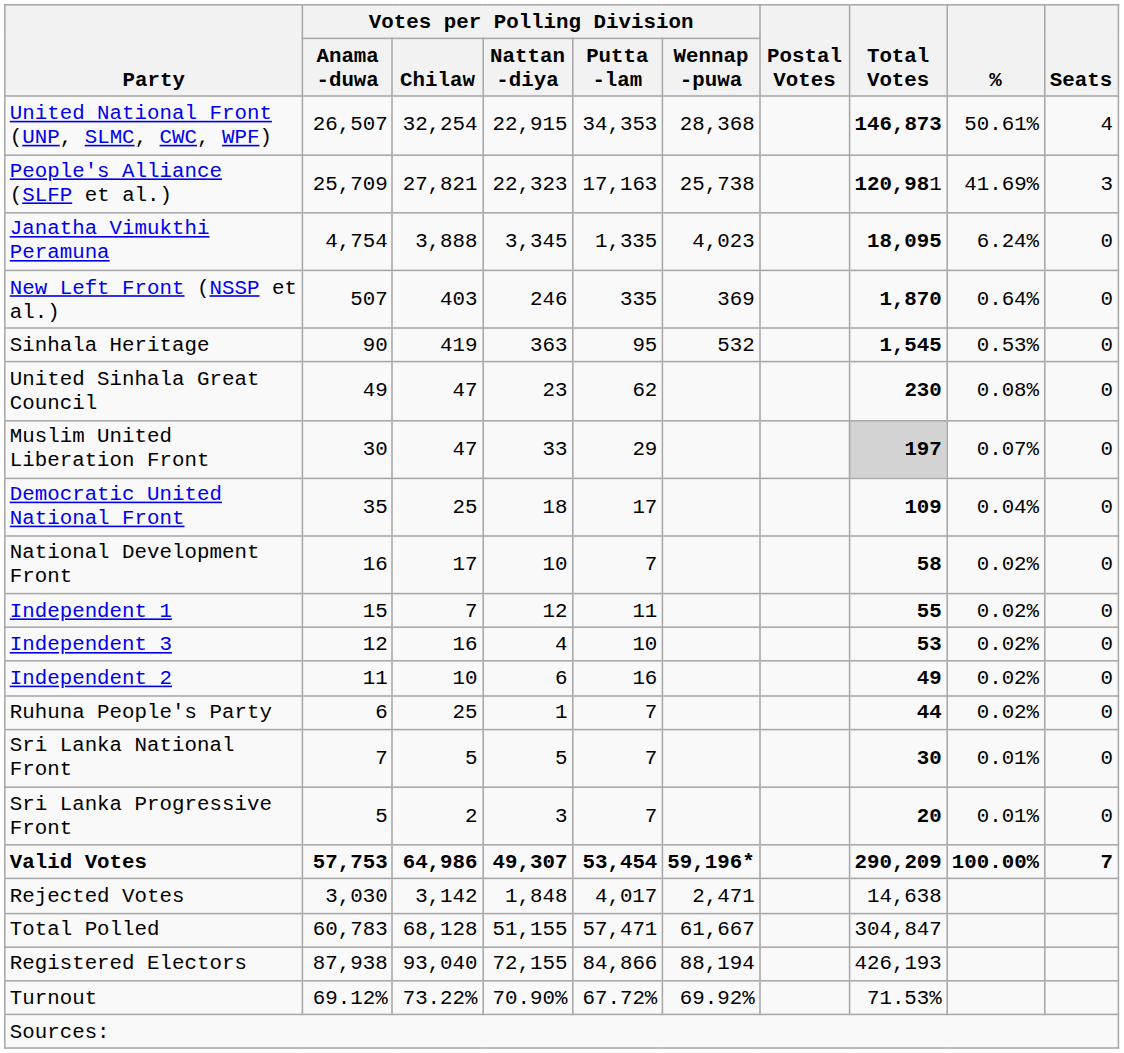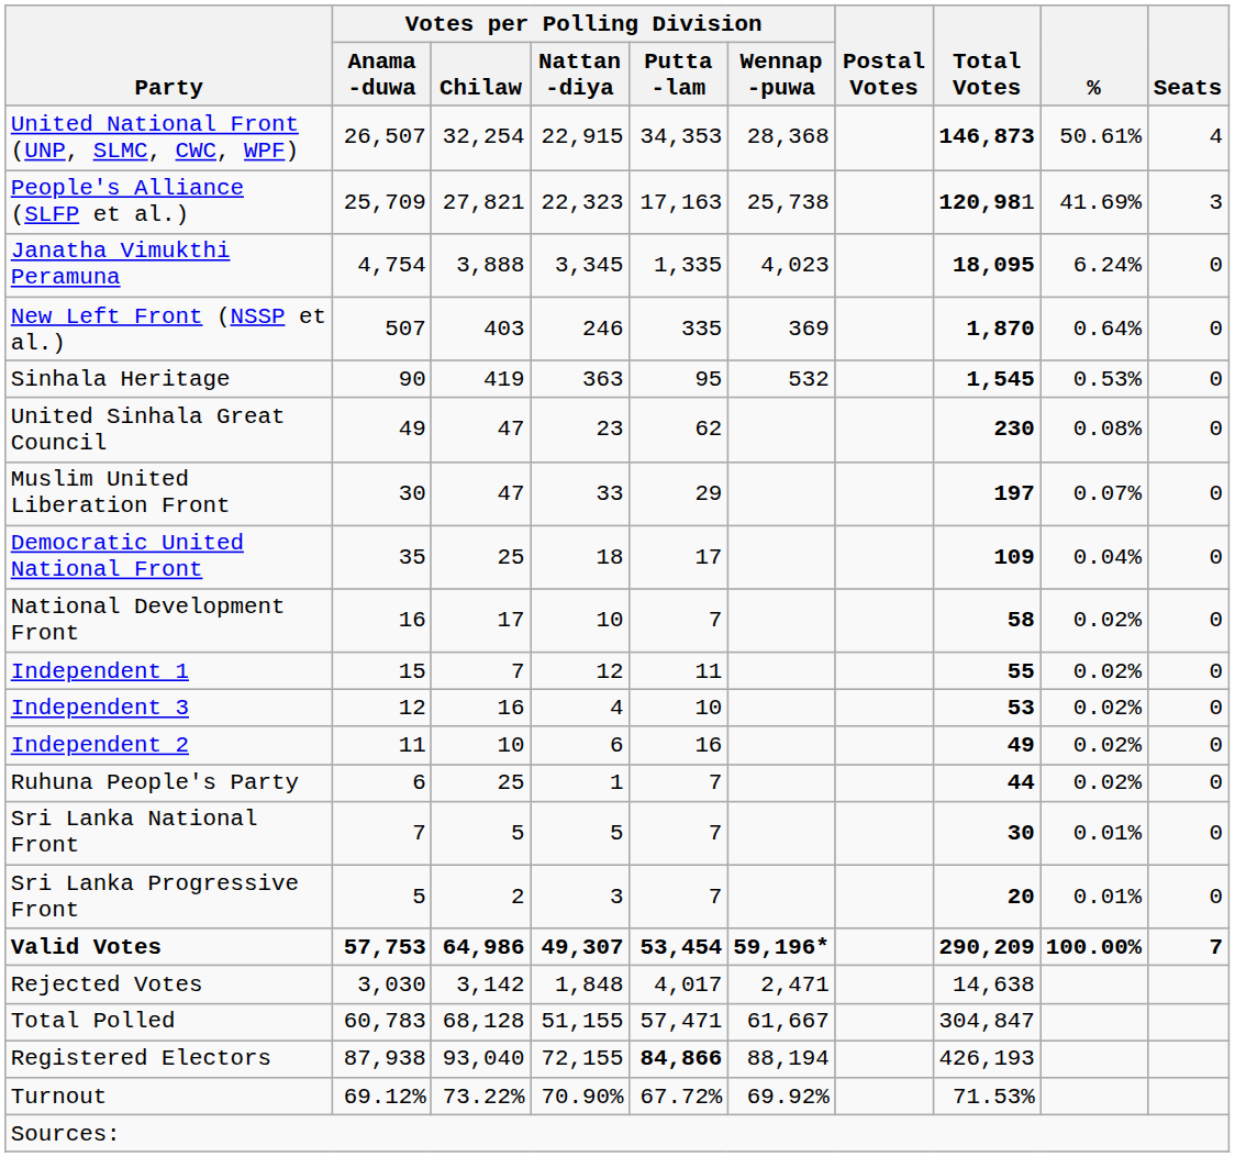Muslim United Liberation Front | Total Votes: lightgrey background -> no background
Registered Electors | Votes per Polling Division / Putta -lam: normal -> bold
